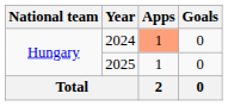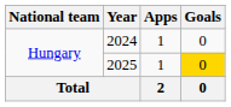2024 | Apps: lightsalmon background -> no background
2025 | Goals: no background -> gold background
